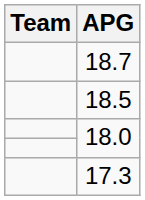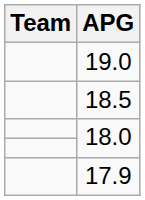row 2 | APG: 18.7 -> 19.0
row 6 | APG: 17.3 -> 17.9
